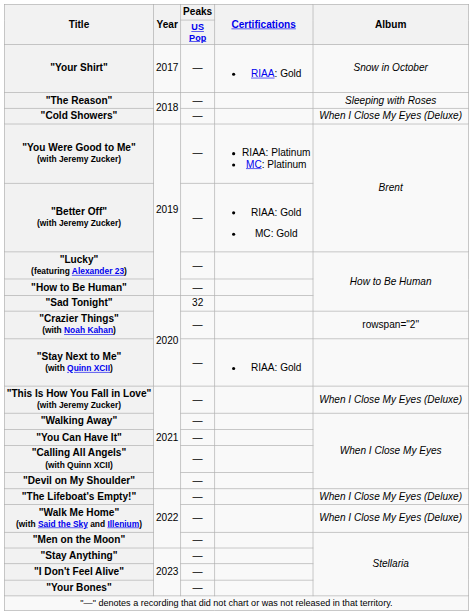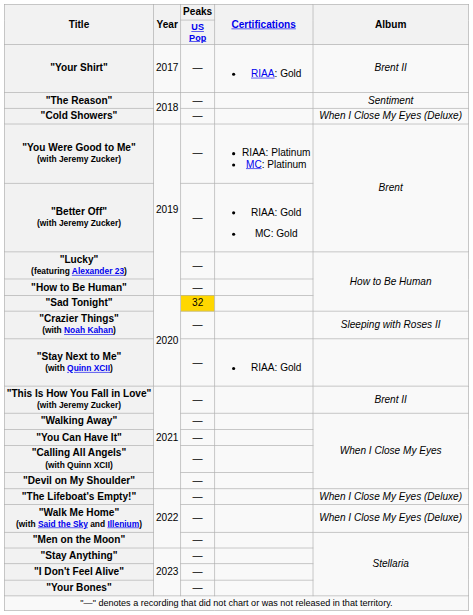"Your Shirt" | Album: Snow in October -> Brent II
"The Reason" | Album: Sleeping with Roses -> Sentiment
"Sad Tonight" | Peaks / US Pop: no background -> gold background
"Crazier Things" (with Noah Kahan) | Album: rowspan="2" -> Sleeping with Roses II
"This Is How You Fall in Love" (with Jeremy Zucker) | Album: When I Close My Eyes (Deluxe) -> Brent II
